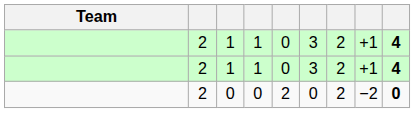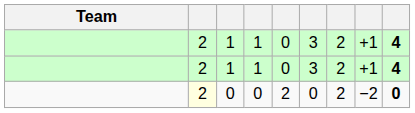row 4 | column 2: no background -> lightyellow background
